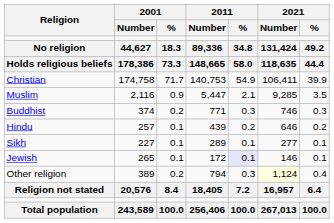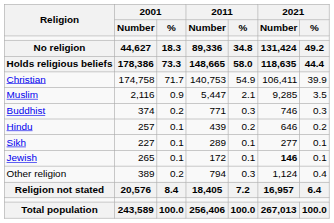Jewish | 2011 / %: lavender background -> no background
Jewish | 2021 / Number: normal -> bold
Other religion | 2021 / Number: lightyellow background -> no background
